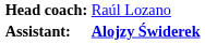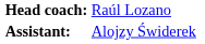Assistant: | column 2: bold -> normal
